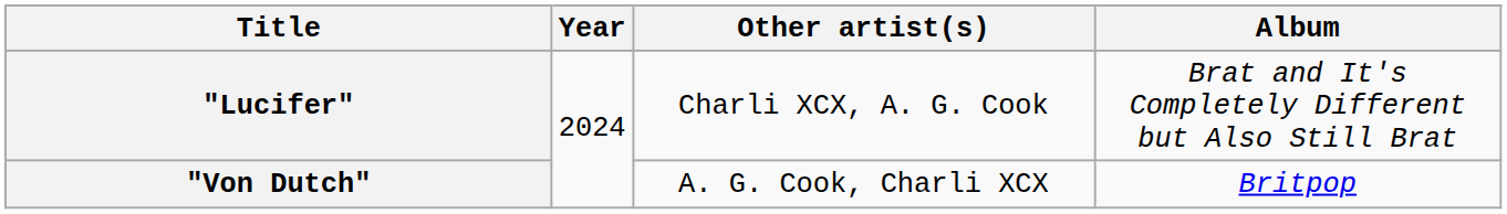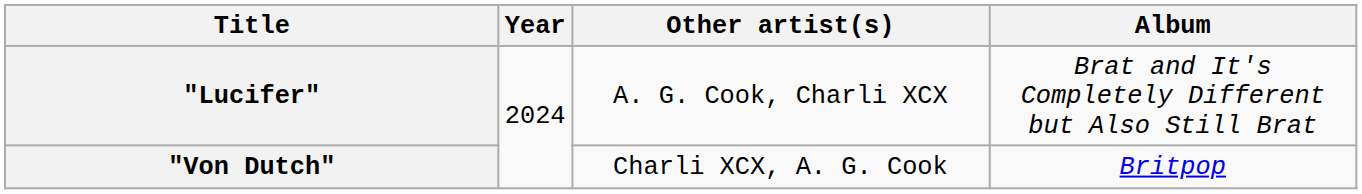"Lucifer" | Other artist(s): Charli XCX, A. G. Cook -> A. G. Cook, Charli XCX
"Von Dutch" | Other artist(s): A. G. Cook, Charli XCX -> Charli XCX, A. G. Cook
